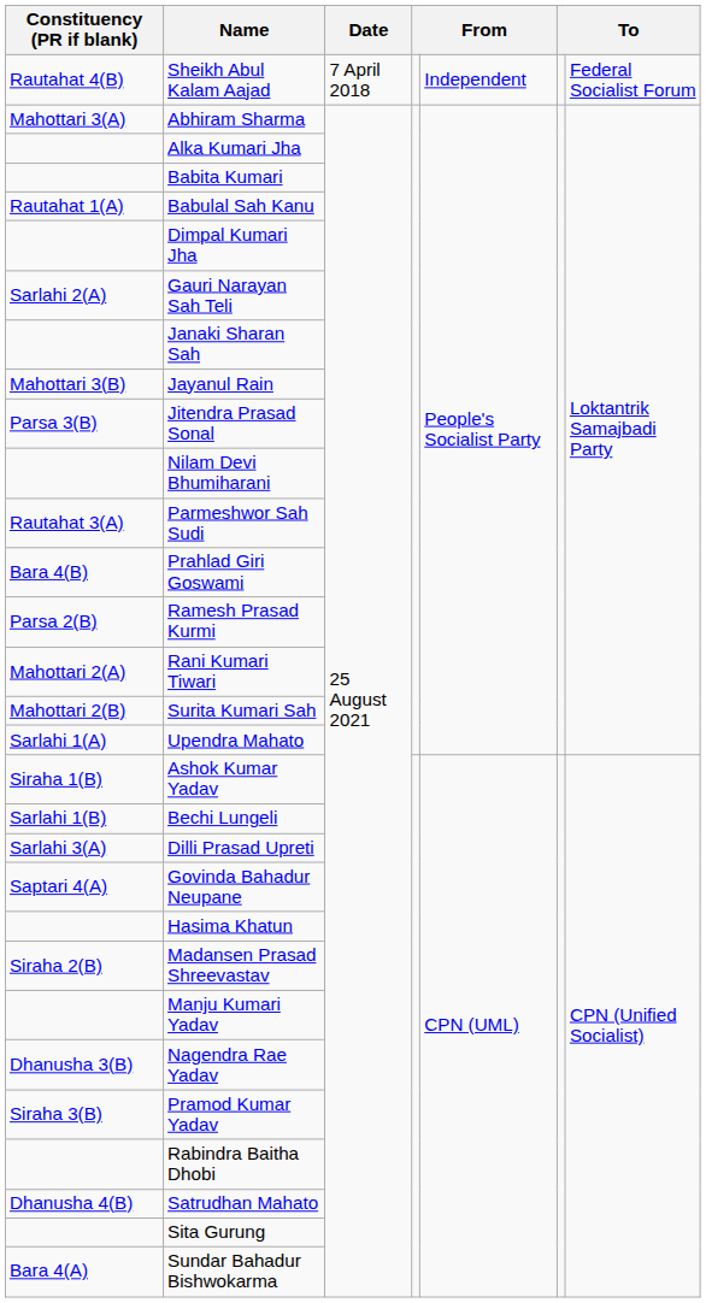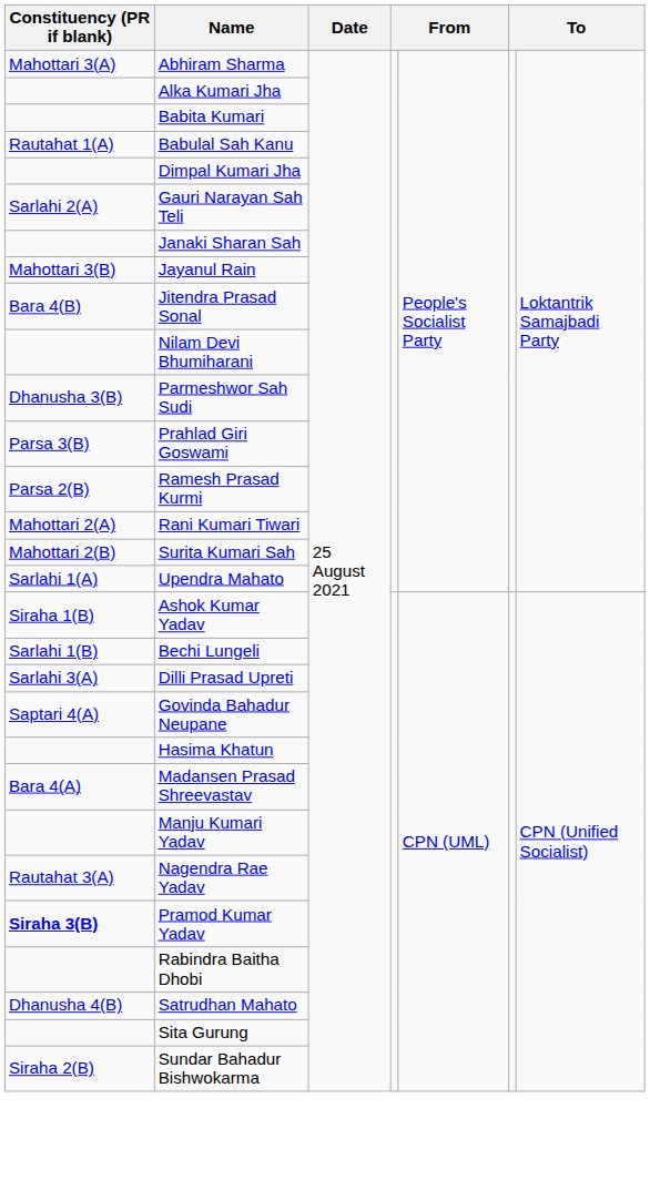- row: Rautahat 4(B) | Sheikh Abul Kalam Aajad | 7 April 2018 | Independent | Federal Socialist Forum
Jitendra Prasad Sonal | Constituency (PR if blank): Parsa 3(B) -> Bara 4(B)
Parmeshwor Sah Sudi | Constituency (PR if blank): Rautahat 3(A) -> Dhanusha 3(B)
Prahlad Giri Goswami | Constituency (PR if blank): Bara 4(B) -> Parsa 3(B)
Madansen Prasad Shreevastav | Constituency (PR if blank): Siraha 2(B) -> Bara 4(A)
Nagendra Rae Yadav | Constituency (PR if blank): Dhanusha 3(B) -> Rautahat 3(A)
Pramod Kumar Yadav | Constituency (PR if blank): normal -> bold
Sundar Bahadur Bishwokarma | Constituency (PR if blank): Bara 4(A) -> Siraha 2(B)
